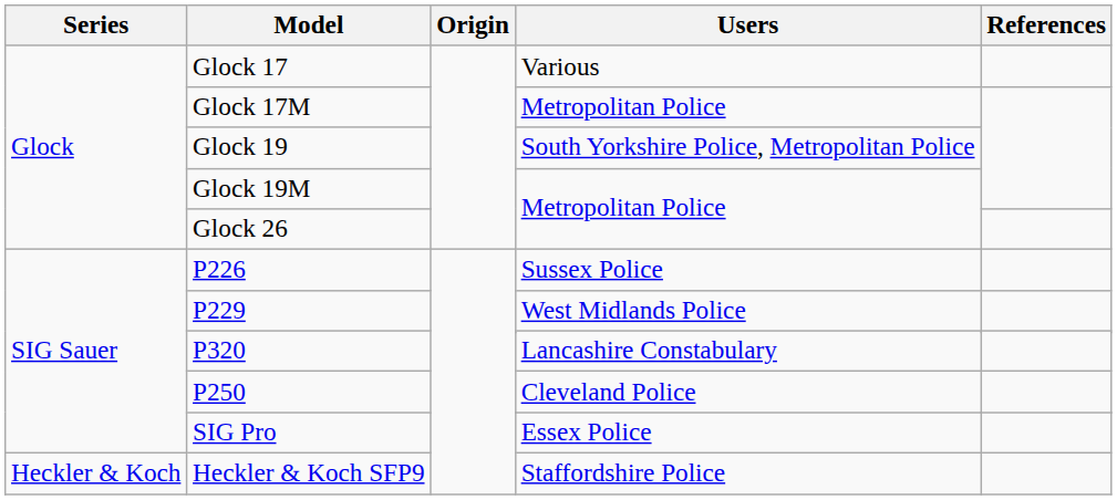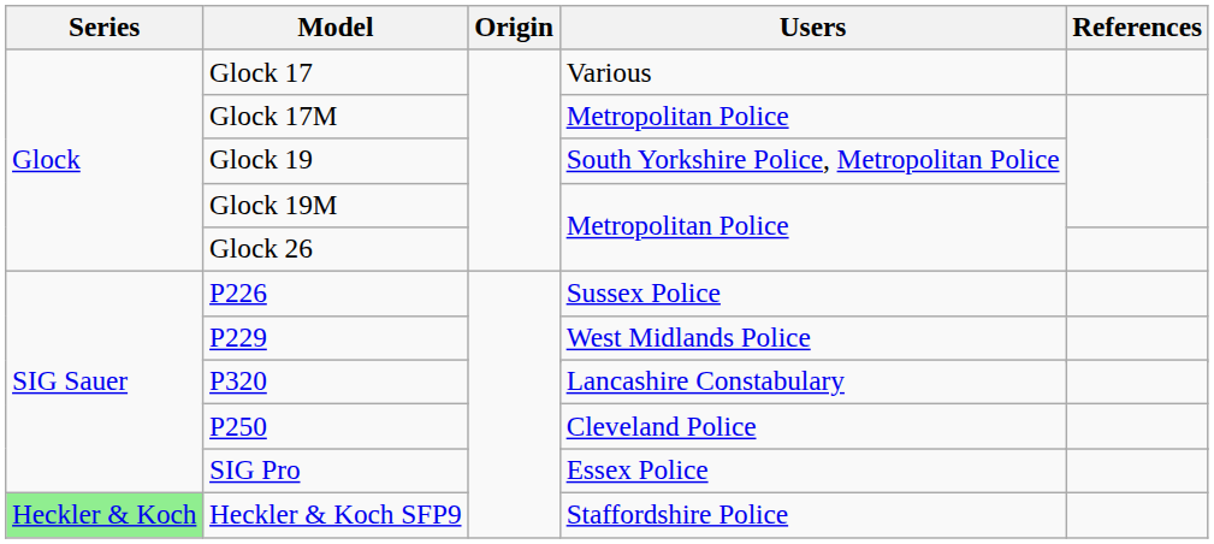Heckler & Koch SFP9 | Series: no background -> lightgreen background
